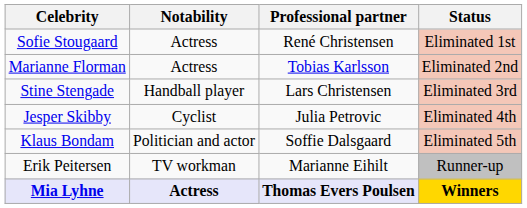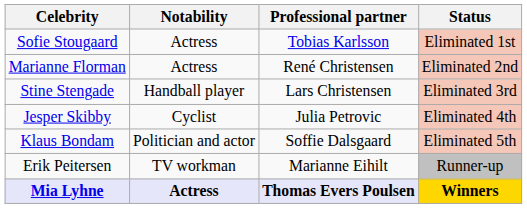Sofie Stougaard | Professional partner: René Christensen -> Tobias Karlsson
Marianne Florman | Professional partner: Tobias Karlsson -> René Christensen
